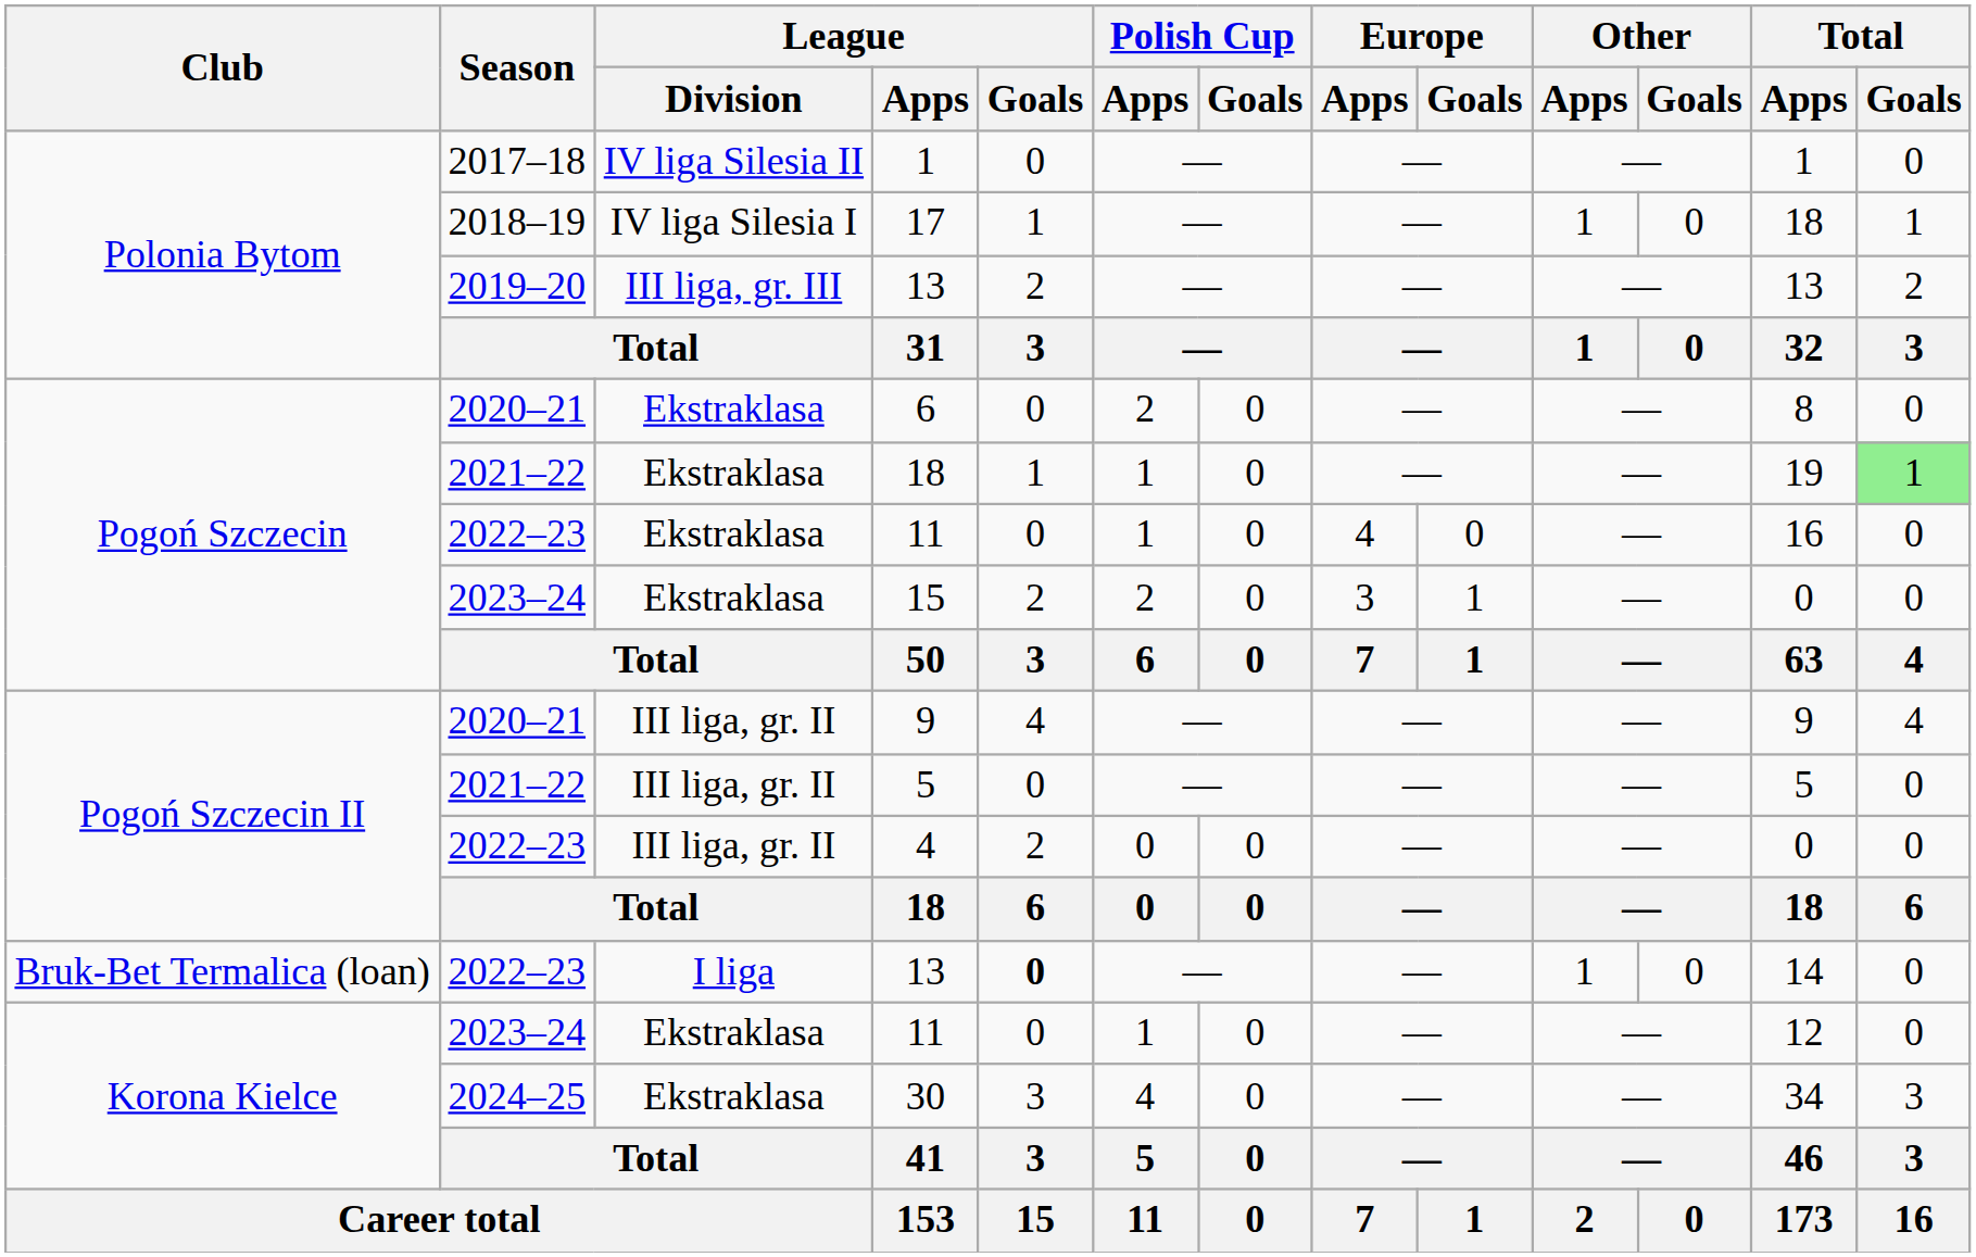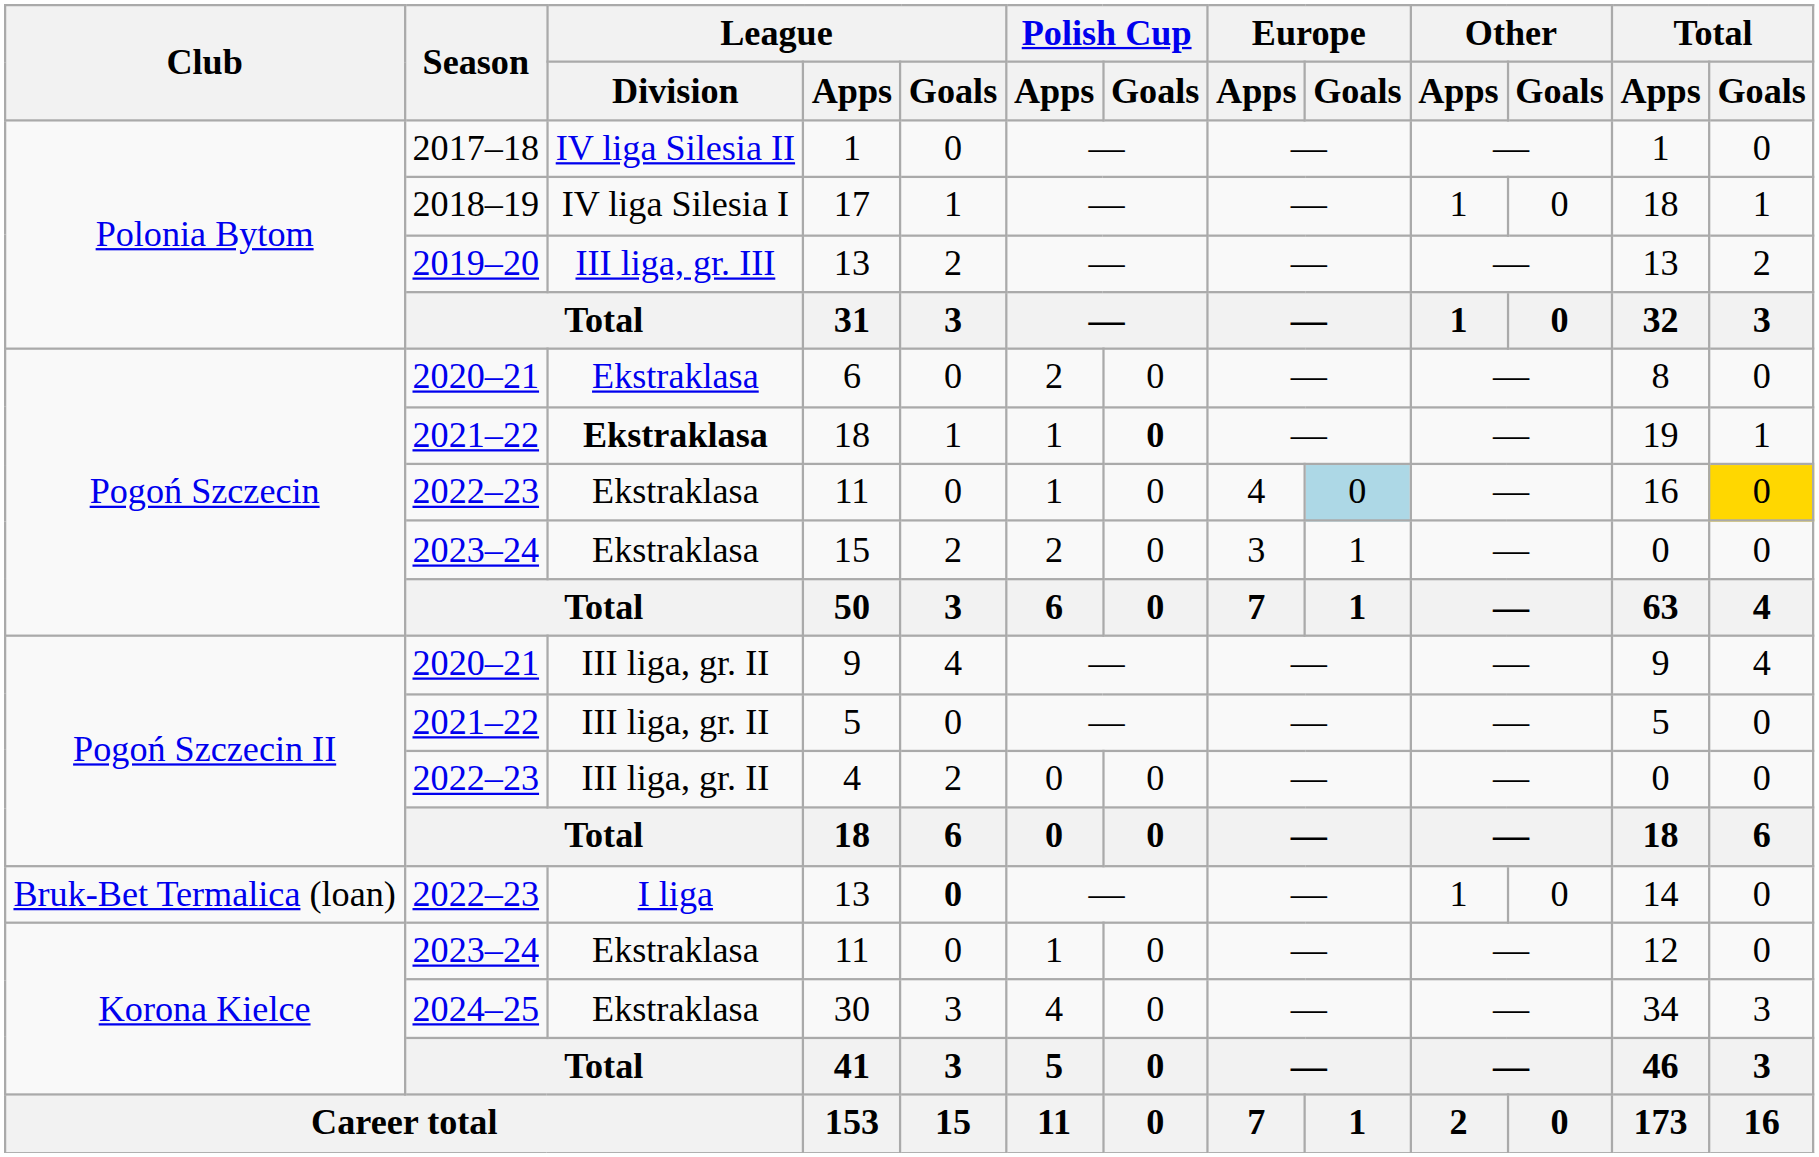2021–22 / 18 | League / Division: normal -> bold
2021–22 / 18 | Polish Cup / Goals: normal -> bold
2021–22 / 18 | Total / Goals: lightgreen background -> no background
2022–23 / 11 | Europe / Goals: no background -> lightblue background
2022–23 / 11 | Total / Goals: no background -> gold background
